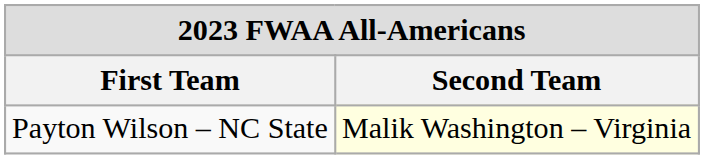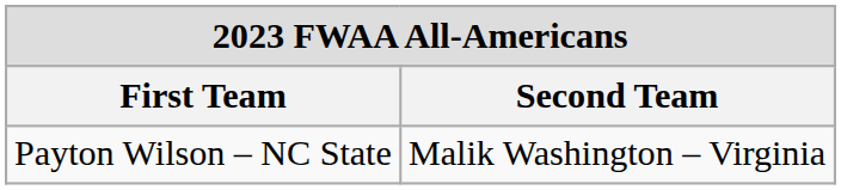Payton Wilson – NC State | Second Team: lightyellow background -> no background
